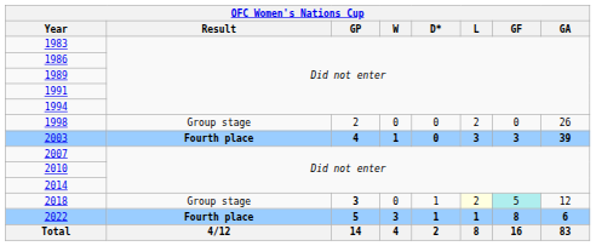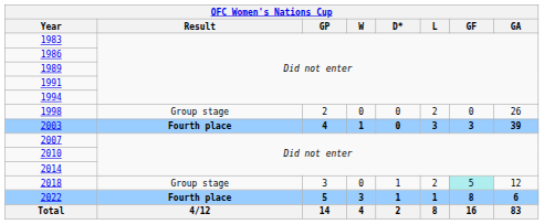2018 | GP: bold -> normal
2018 | L: lightyellow background -> no background
